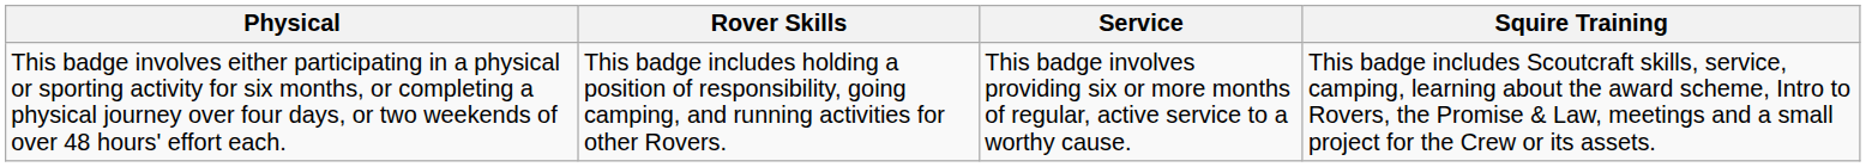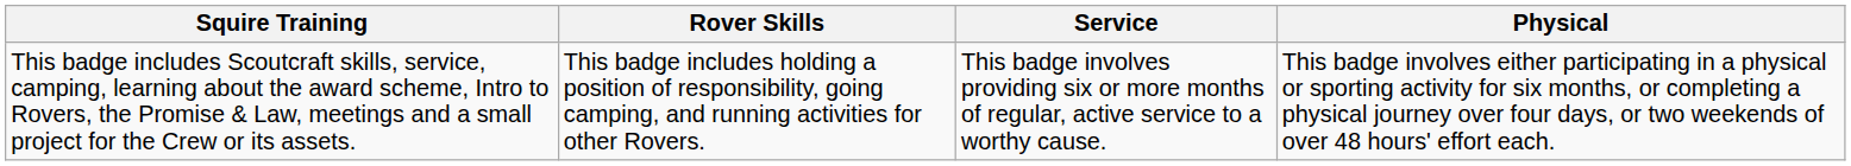columns swapped: Squire Training <-> Physical
